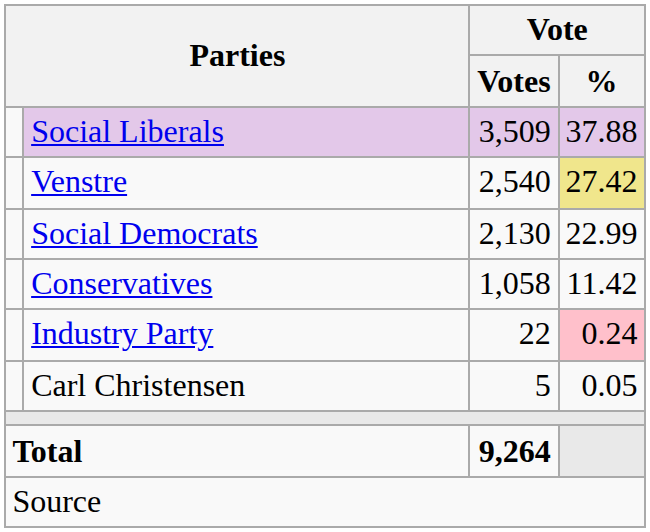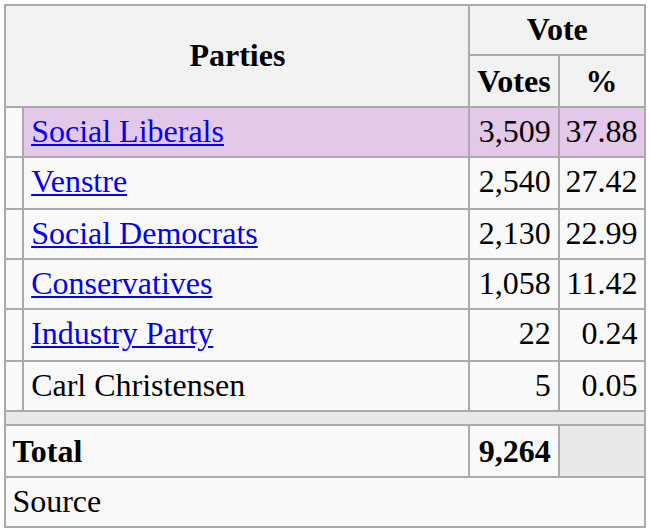Venstre | Vote / %: khaki background -> no background
Industry Party | Vote / %: pink background -> no background
